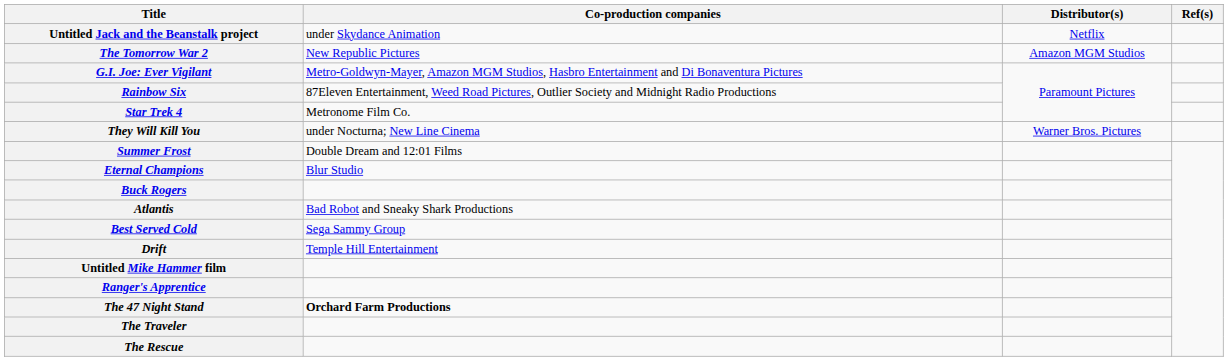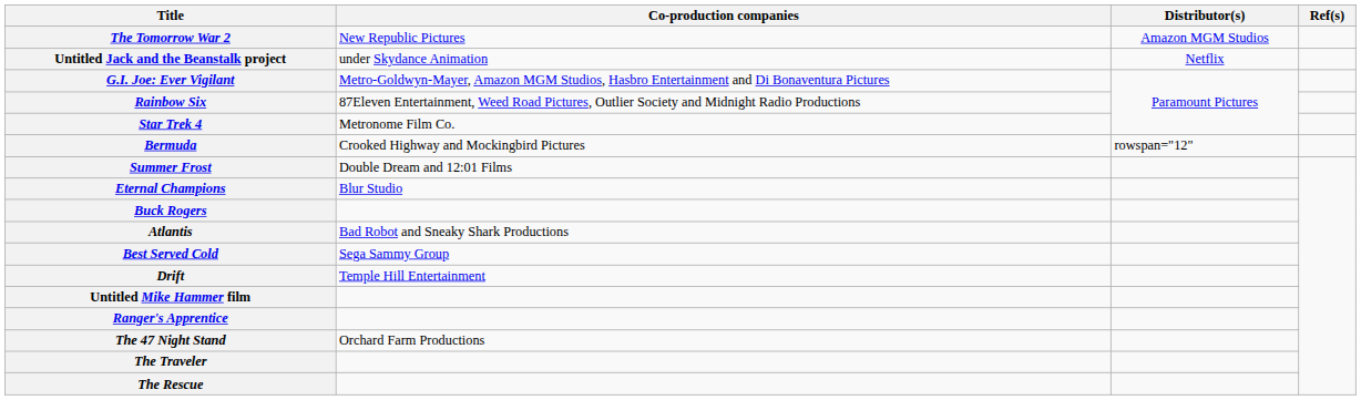rows swapped: Untitled Jack and the Beanstalk project <-> The Tomorrow War 2
- row: They Will Kill You | under Nocturna; New Line Cinema | Warner Bros. Pictures
+ row: Bermuda | Crooked Highway and Mockingbird Pictures | rowspan="12"
The 47 Night Stand | Co-production companies: bold -> normal
